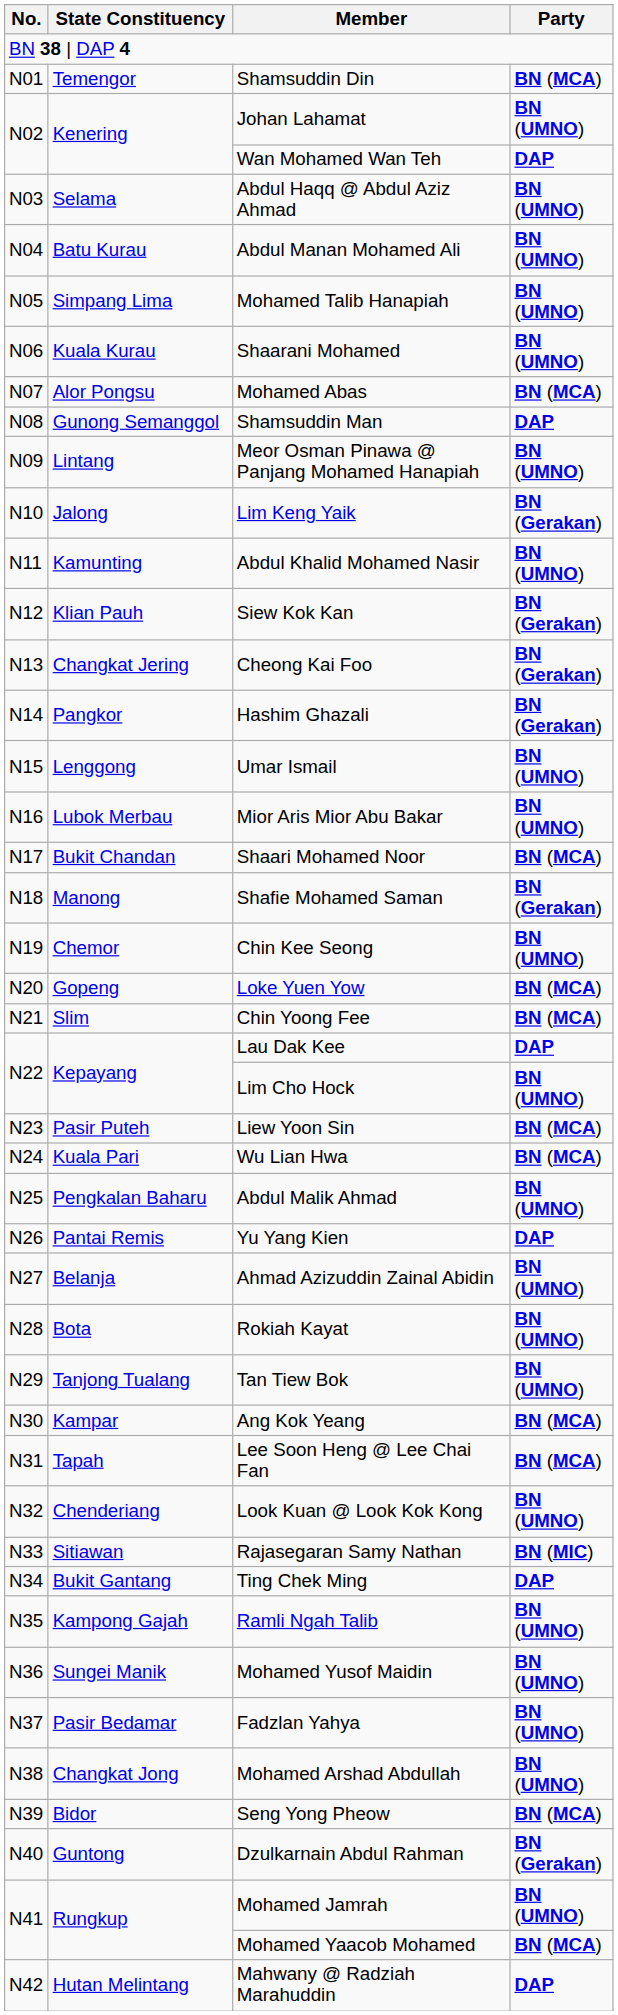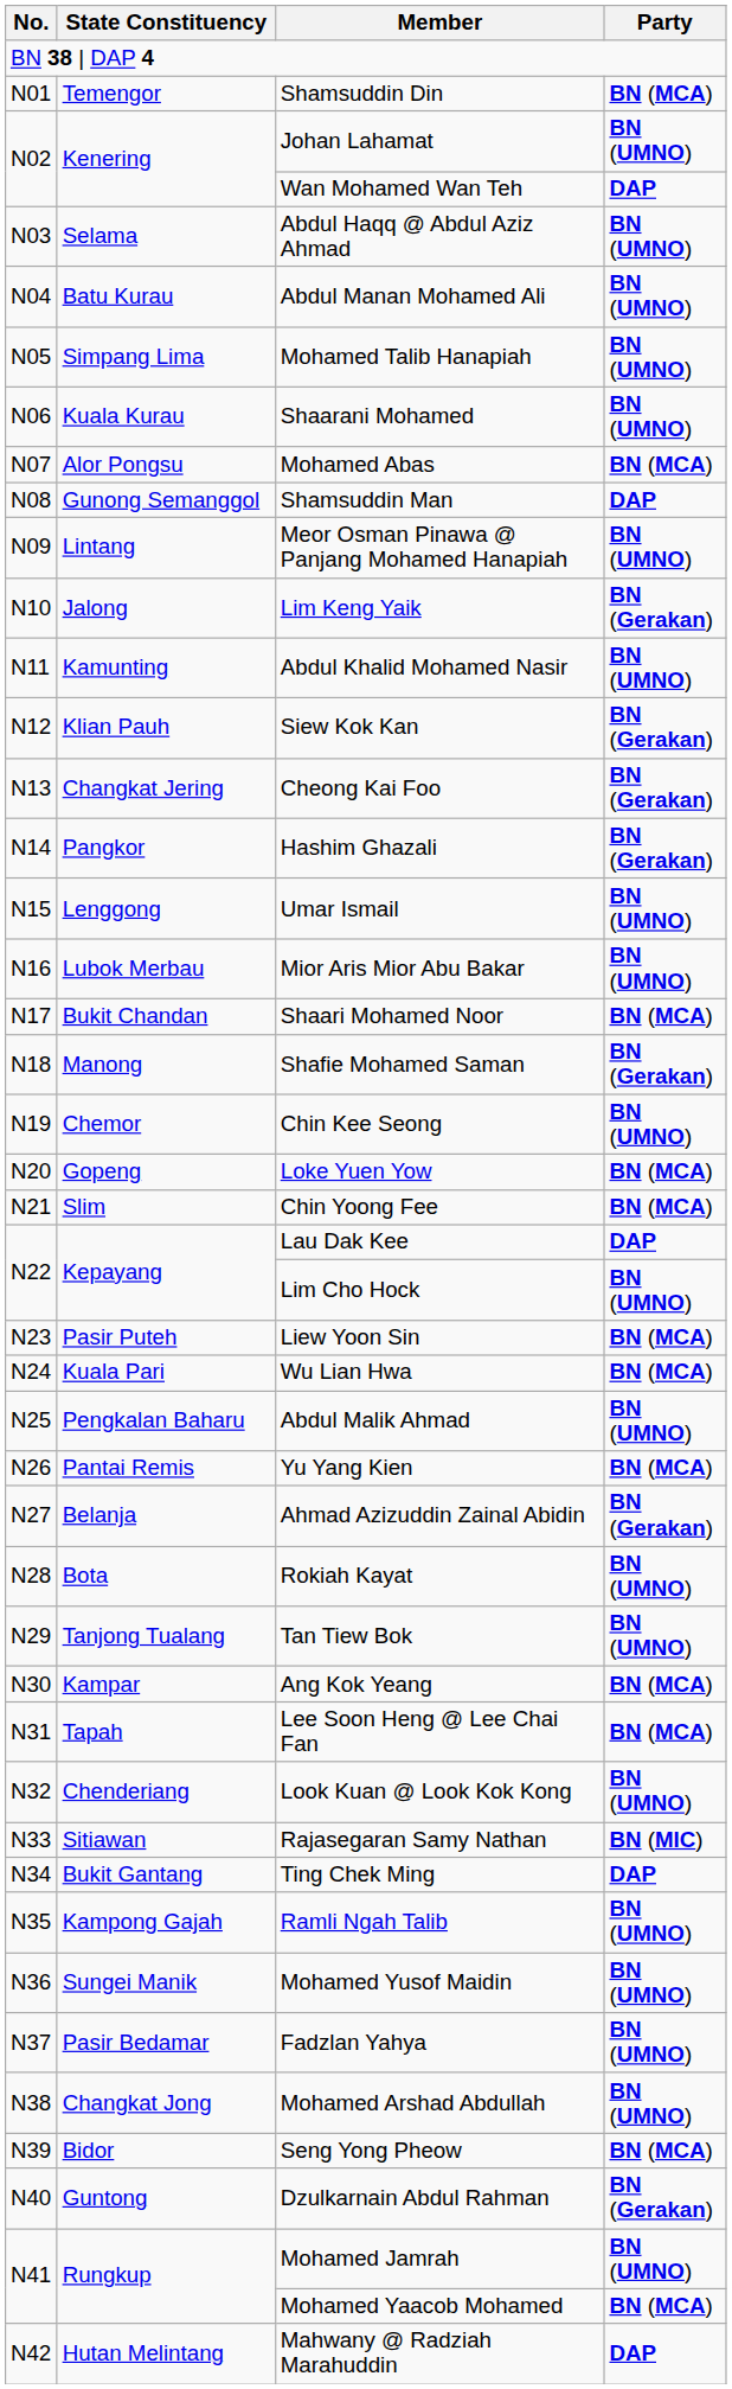Yu Yang Kien | Party: DAP -> BN (MCA)
Ahmad Azizuddin Zainal Abidin | Party: BN (UMNO) -> BN (Gerakan)
